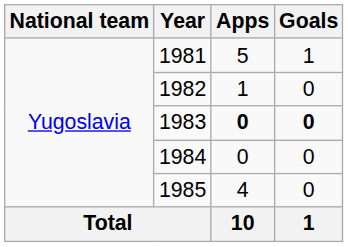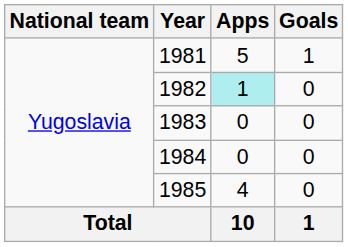1982 | Apps: no background -> paleturquoise background
1983 | Apps: bold -> normal
1983 | Goals: bold -> normal
